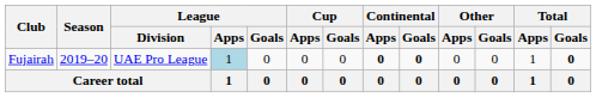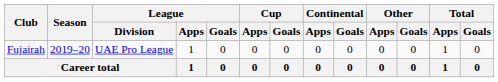Fujairah | League / Apps: lightblue background -> no background
Fujairah | Continental / Apps: bold -> normal
Fujairah | Continental / Goals: bold -> normal
Fujairah | Total / Goals: bold -> normal
